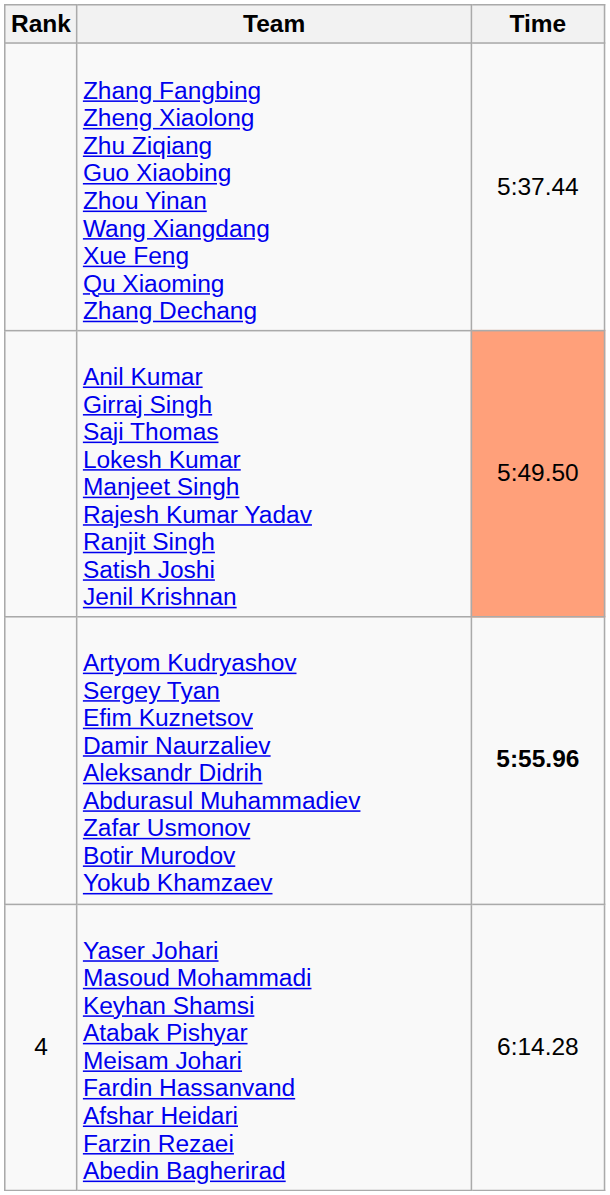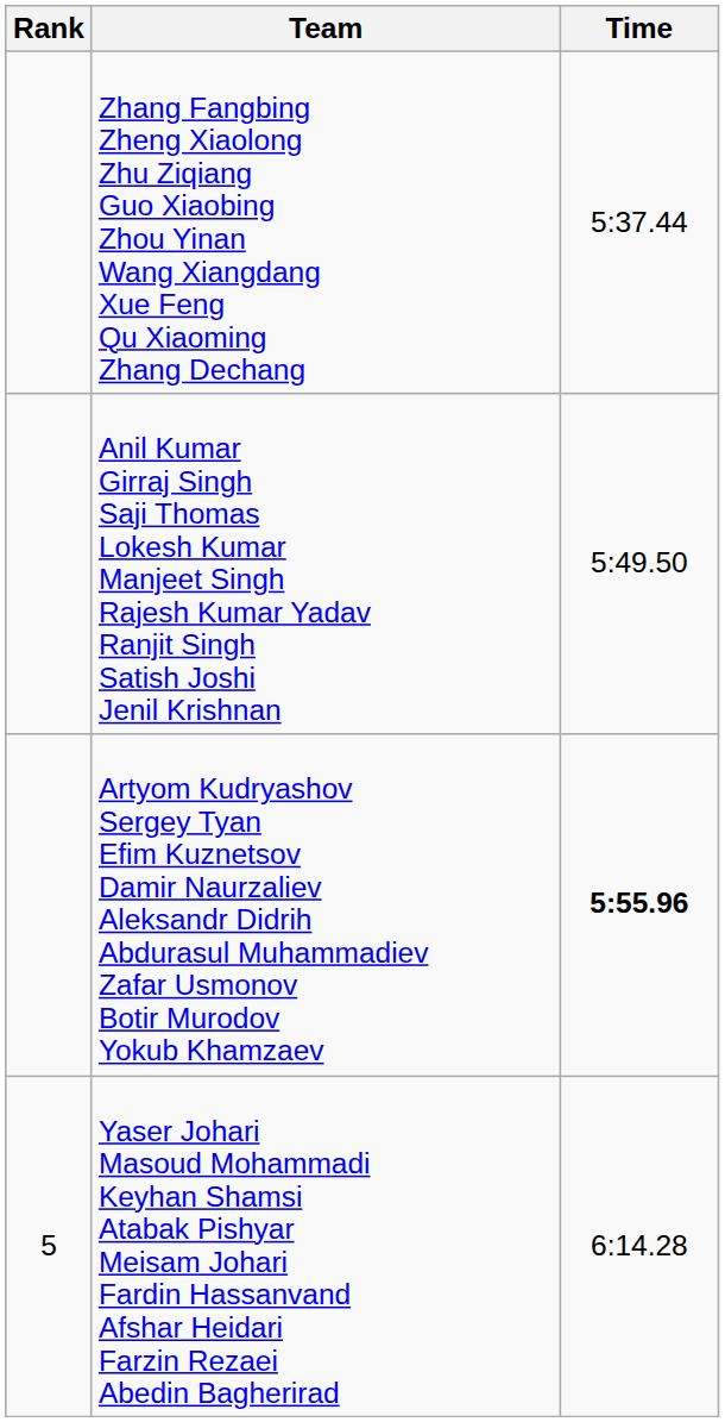row 3 | Time: lightsalmon background -> no background
row 5 | Rank: 4 -> 5
